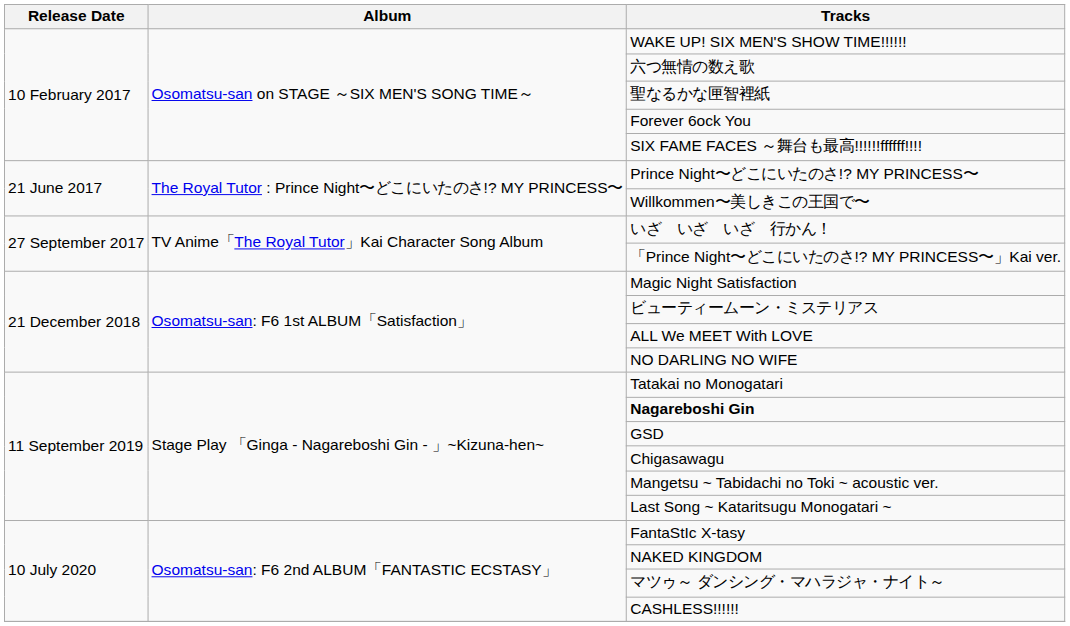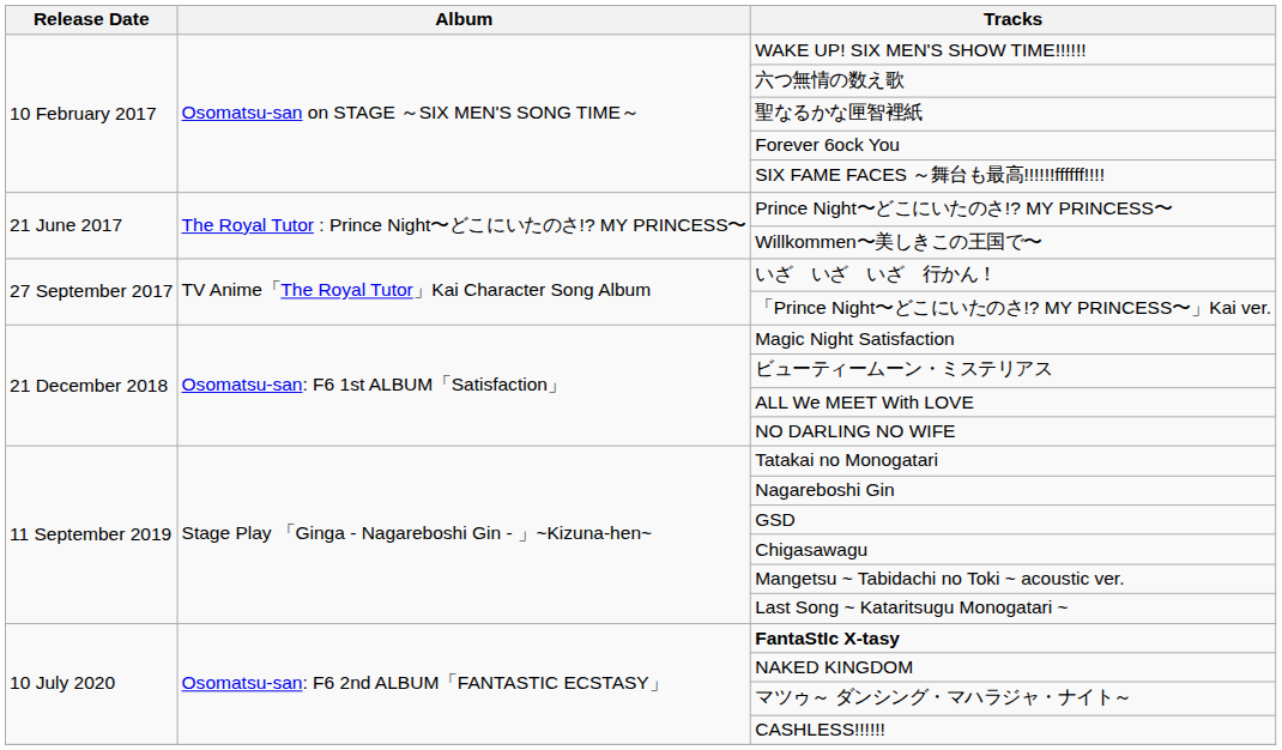Nagareboshi Gin | Tracks: bold -> normal
FantaStIc X-tasy | Tracks: normal -> bold
